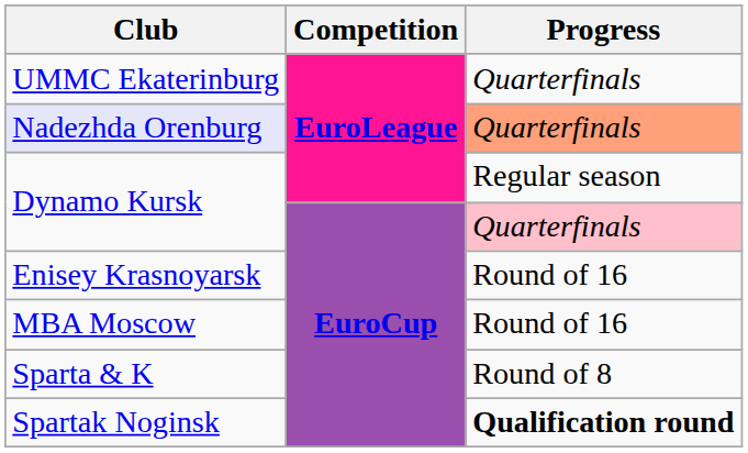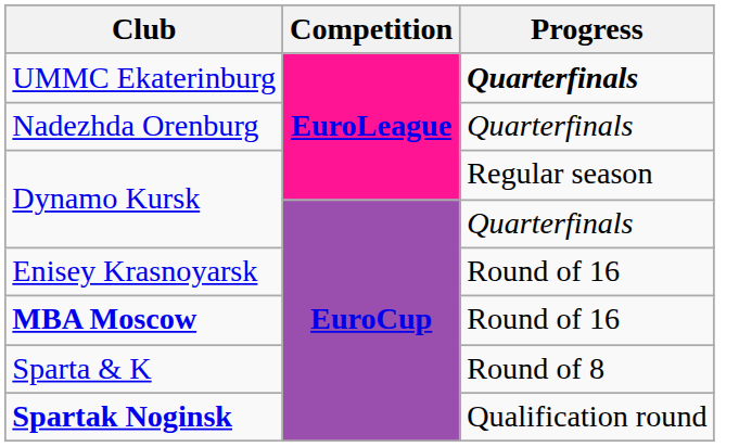UMMC Ekaterinburg | Progress: normal -> bold
Nadezhda Orenburg | Club: lavender background -> no background
Nadezhda Orenburg | Progress: lightsalmon background -> no background
Dynamo Kursk / Quarterfinals | Progress: pink background -> no background
MBA Moscow | Club: normal -> bold
Spartak Noginsk | Club: normal -> bold
Spartak Noginsk | Progress: bold -> normal
